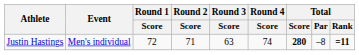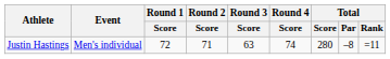Justin Hastings | Total / Score: bold -> normal
Justin Hastings | Total / Rank: bold -> normal
